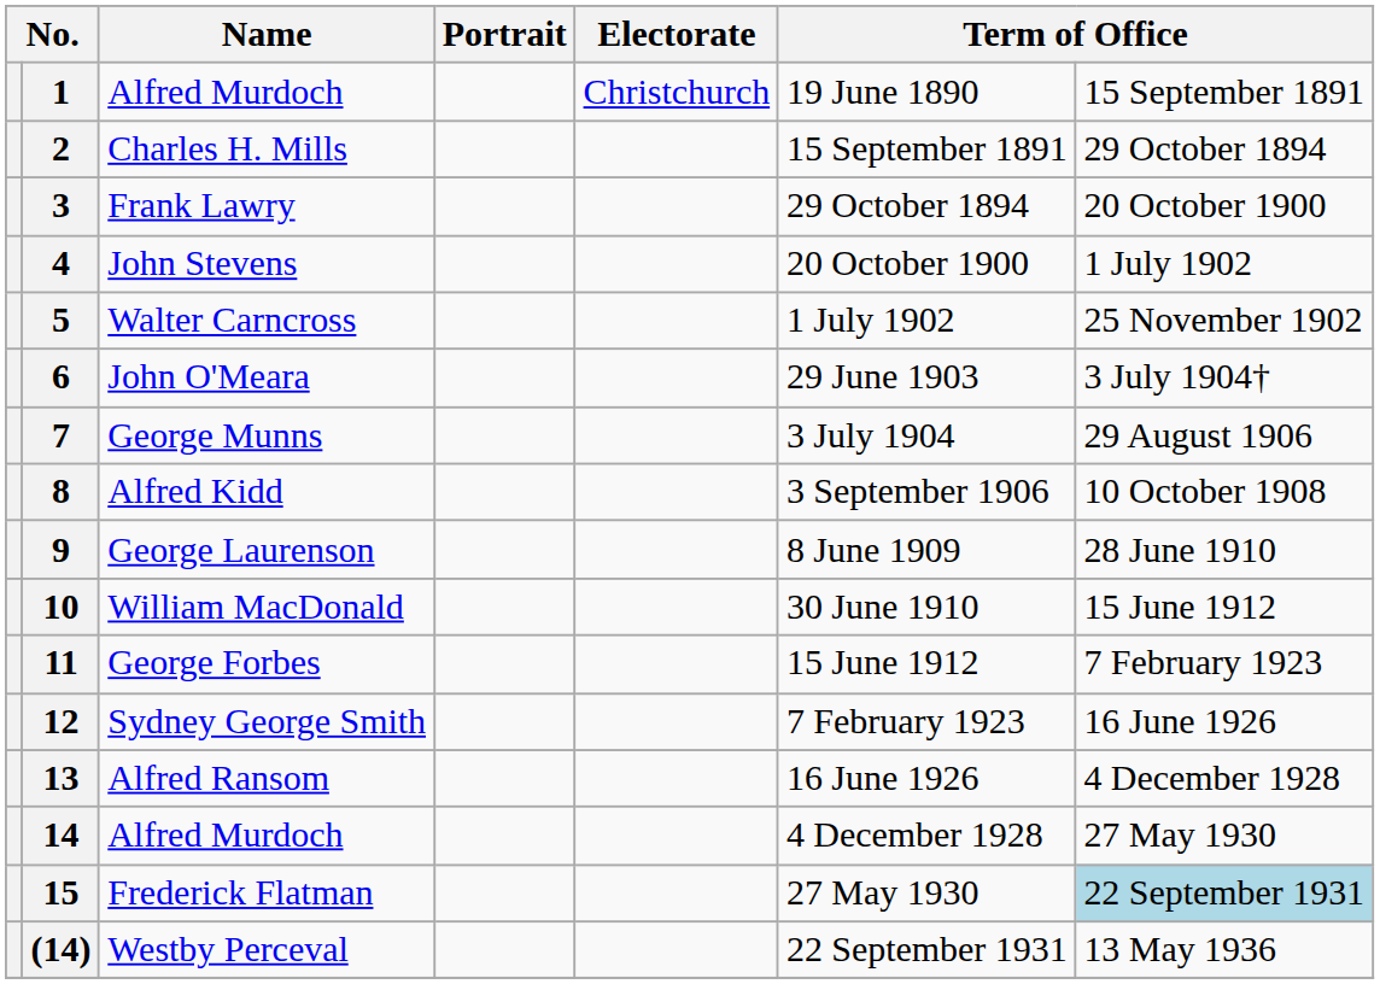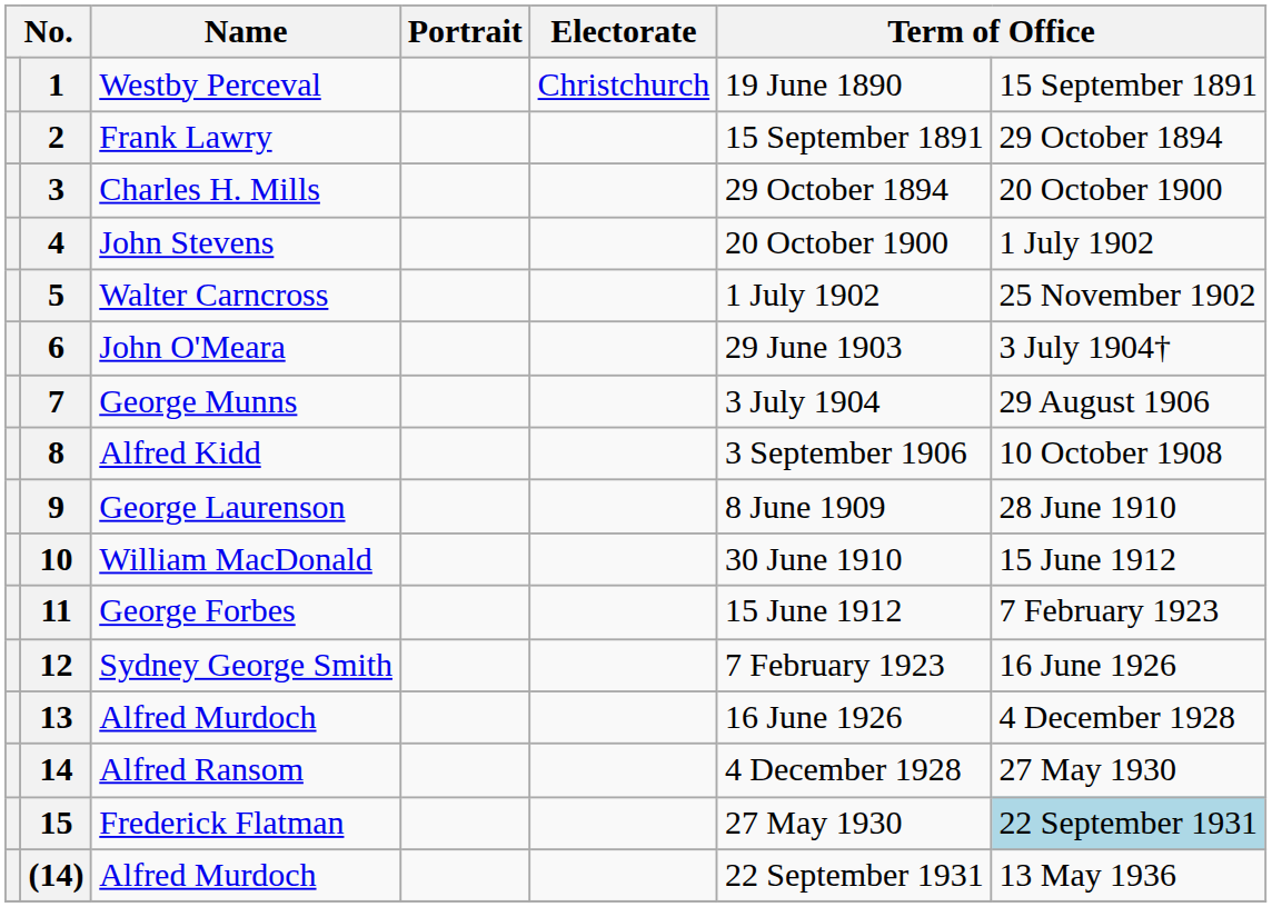1 | Name: Alfred Murdoch -> Westby Perceval
2 | Name: Charles H. Mills -> Frank Lawry
3 | Name: Frank Lawry -> Charles H. Mills
13 | Name: Alfred Ransom -> Alfred Murdoch
14 | Name: Alfred Murdoch -> Alfred Ransom
(14) | Name: Westby Perceval -> Alfred Murdoch
